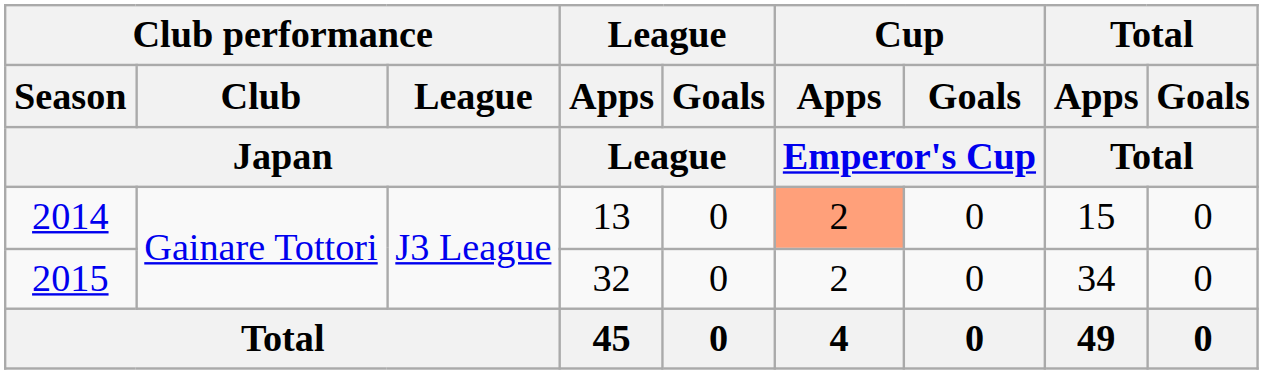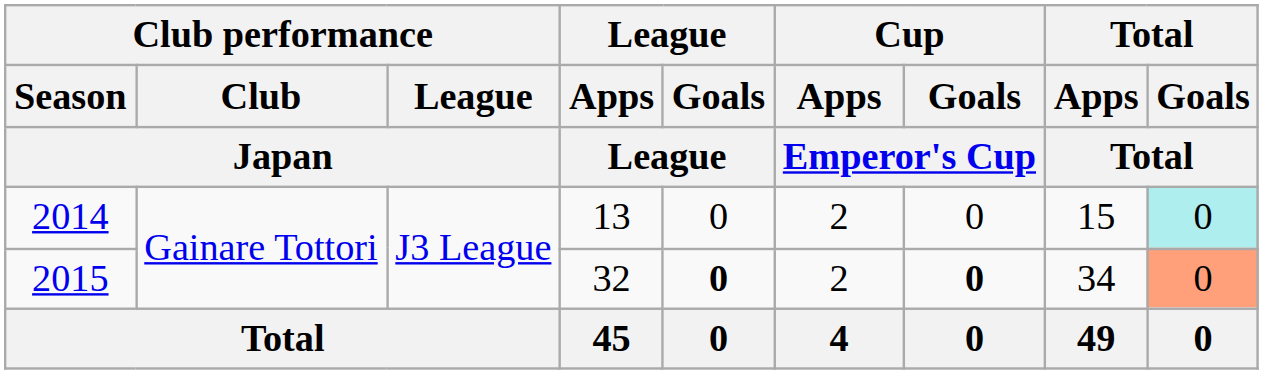2014 | Cup / Apps / Emperor's Cup: lightsalmon background -> no background
2014 | Total / Goals / Total: no background -> paleturquoise background
2015 | League / Goals / League: normal -> bold
2015 | Cup / Goals / Emperor's Cup: normal -> bold
2015 | Total / Goals / Total: no background -> lightsalmon background
